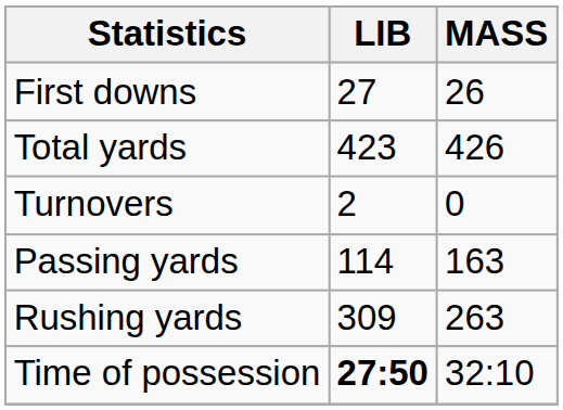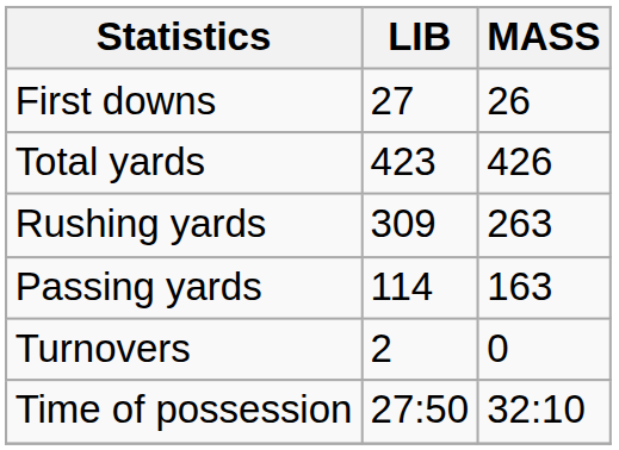rows swapped: Rushing yards <-> Turnovers
Time of possession | LIB: bold -> normal
